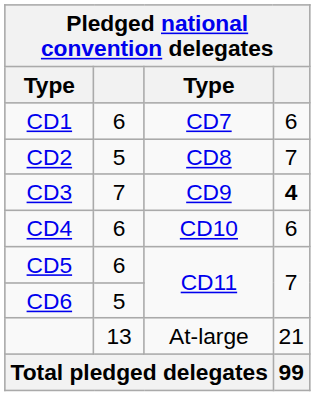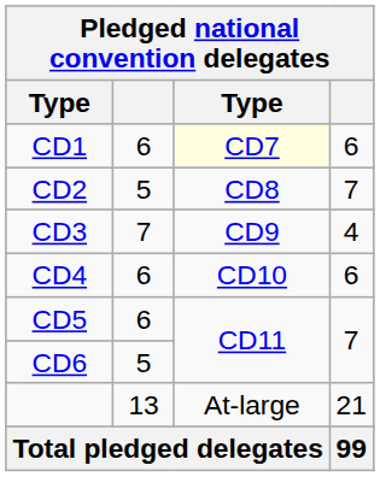CD1 | column 3: no background -> lightyellow background
CD3 | column 4: bold -> normal
